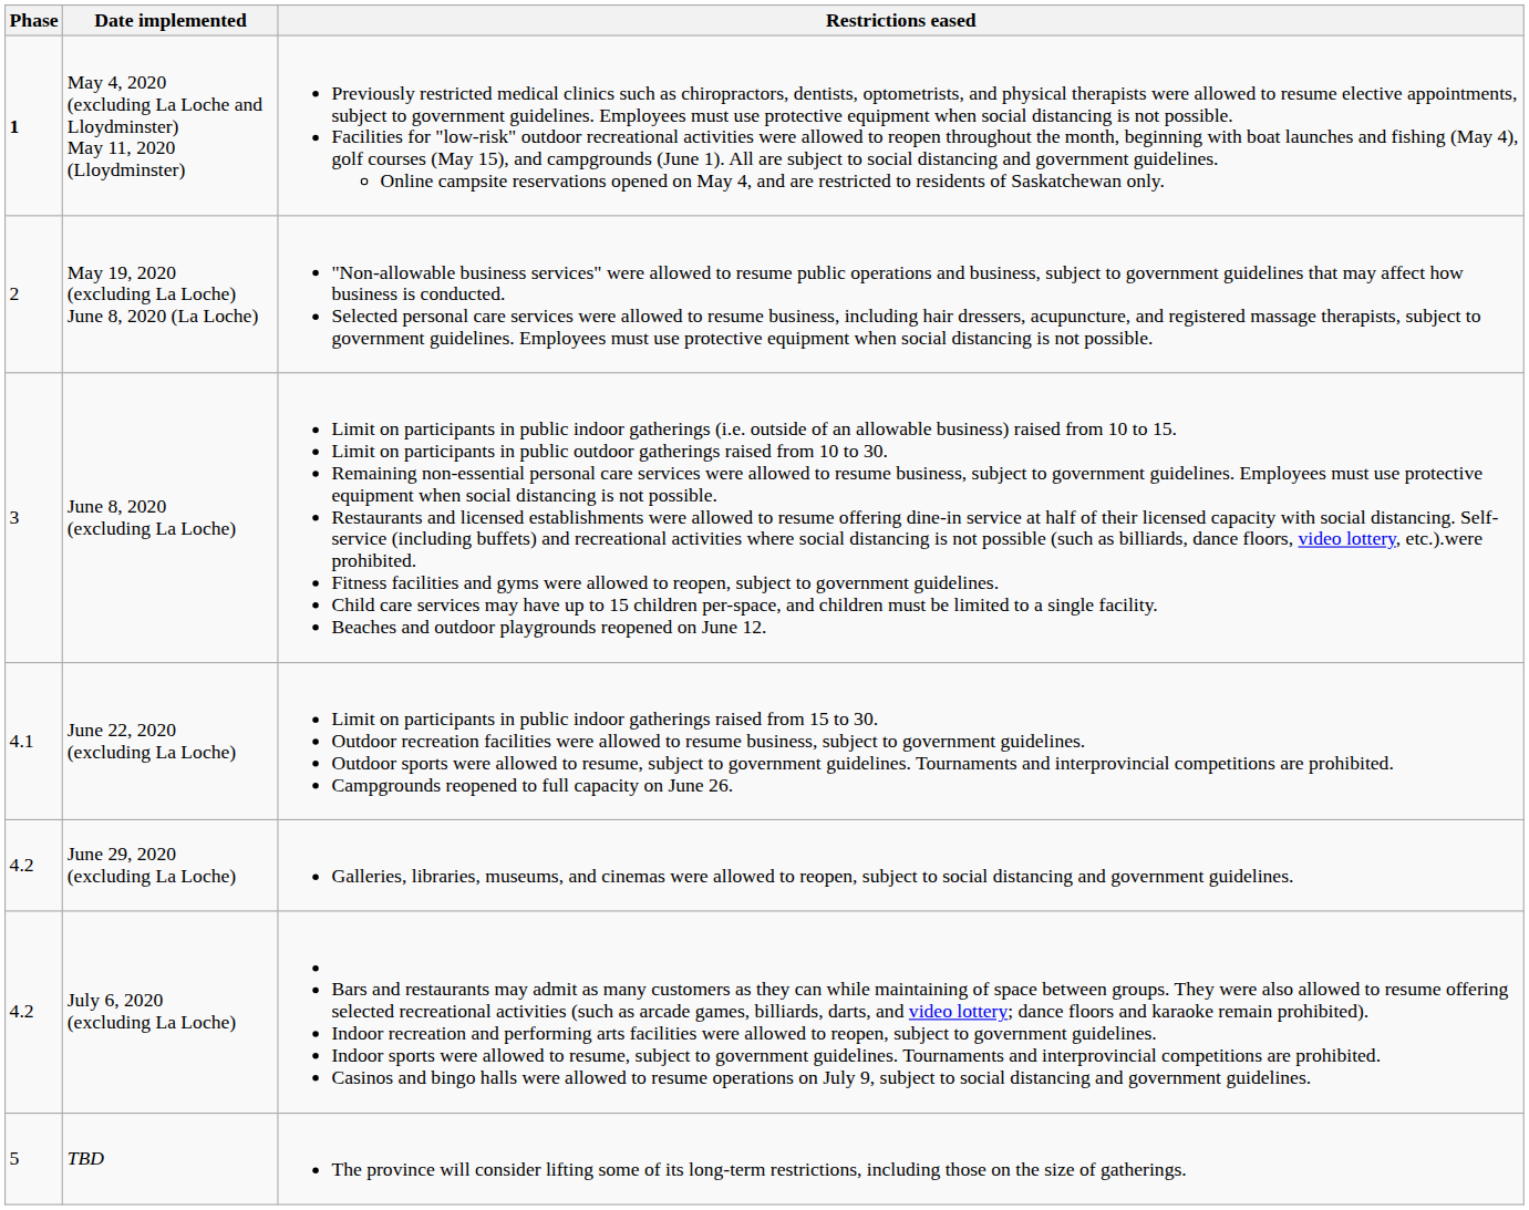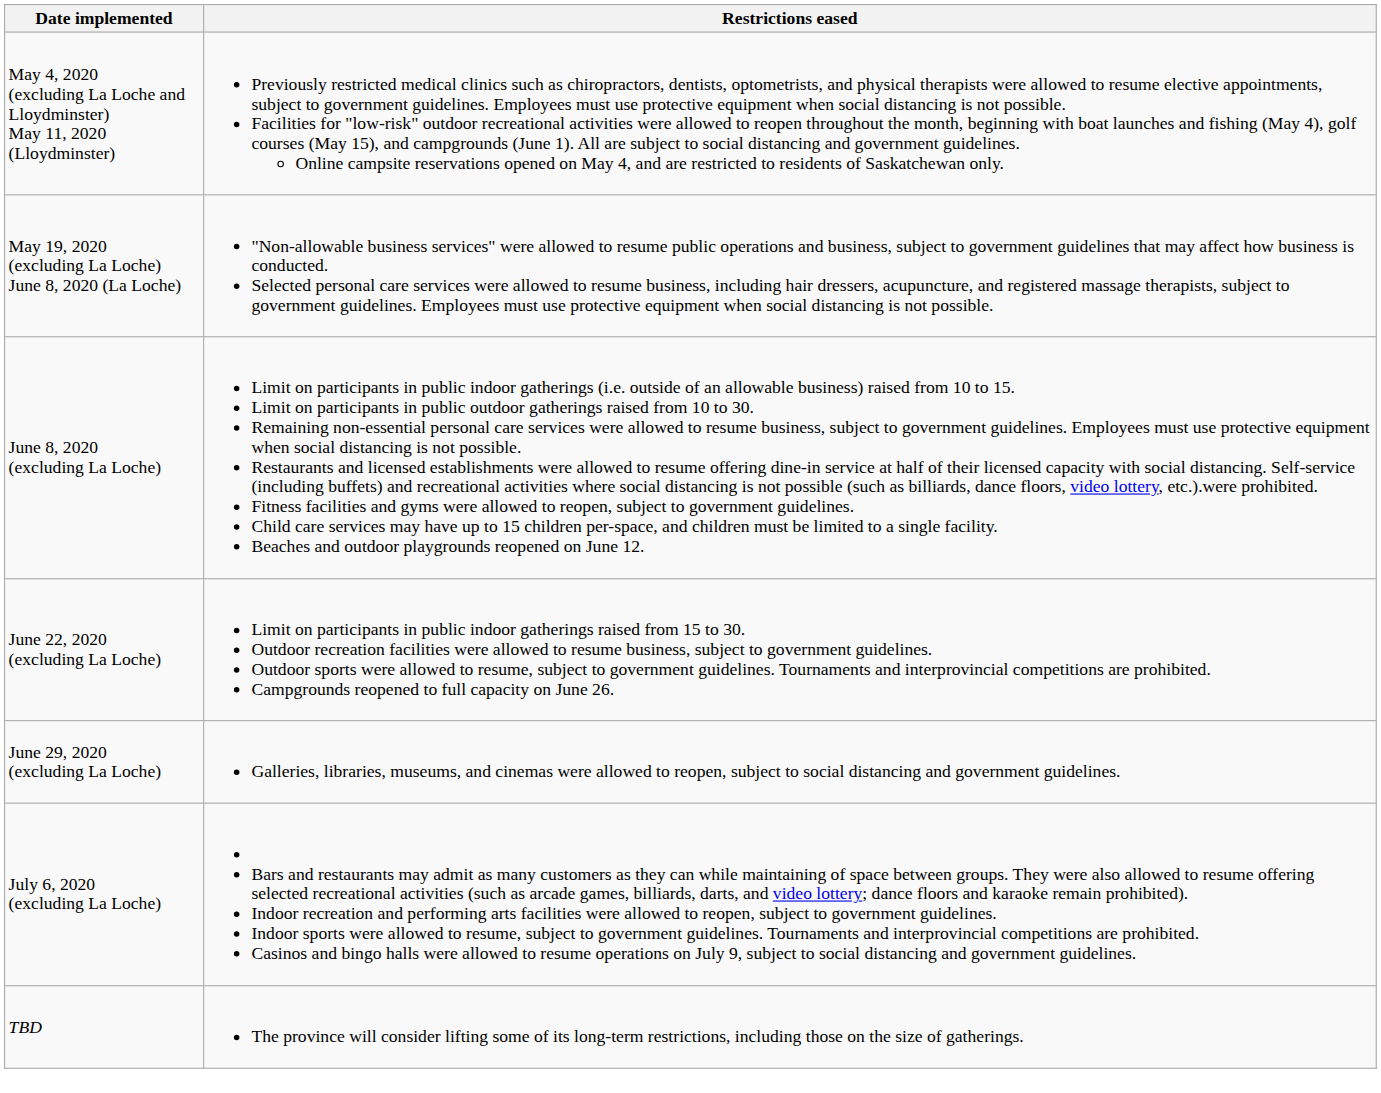- column: Phase | 1 | 2 | 3 | 4.1 | 4.2 | 4.2 | 5
